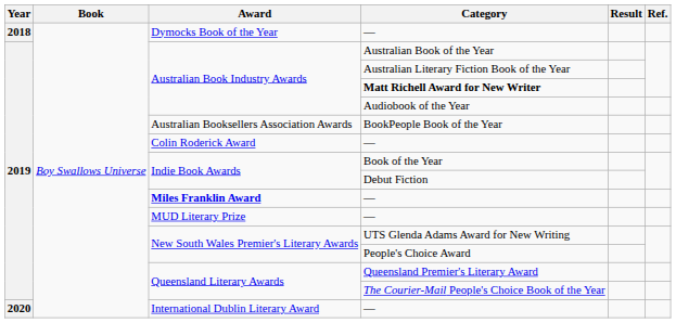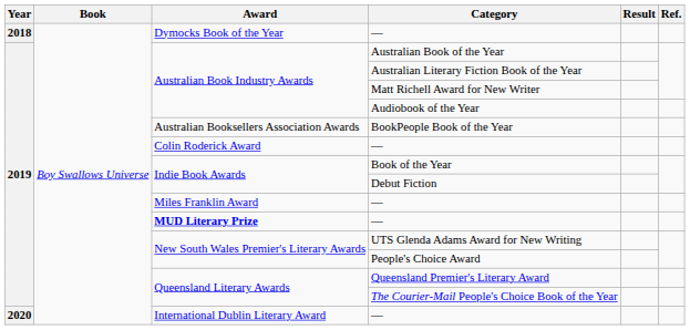Matt Richell Award for New Writer | Category: bold -> normal
Miles Franklin Award / — | Award: bold -> normal
MUD Literary Prize / — | Award: normal -> bold
